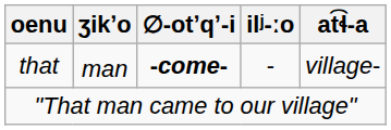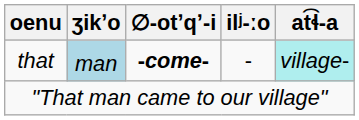that | ʒikʼo: no background -> lightblue background
that | at͡ɬ-a: no background -> paleturquoise background
